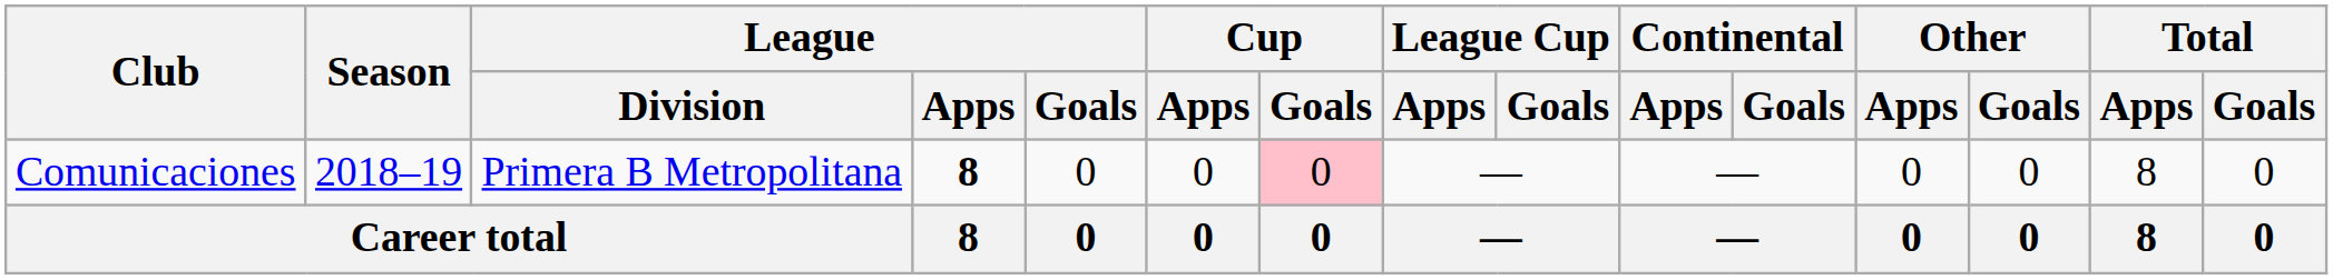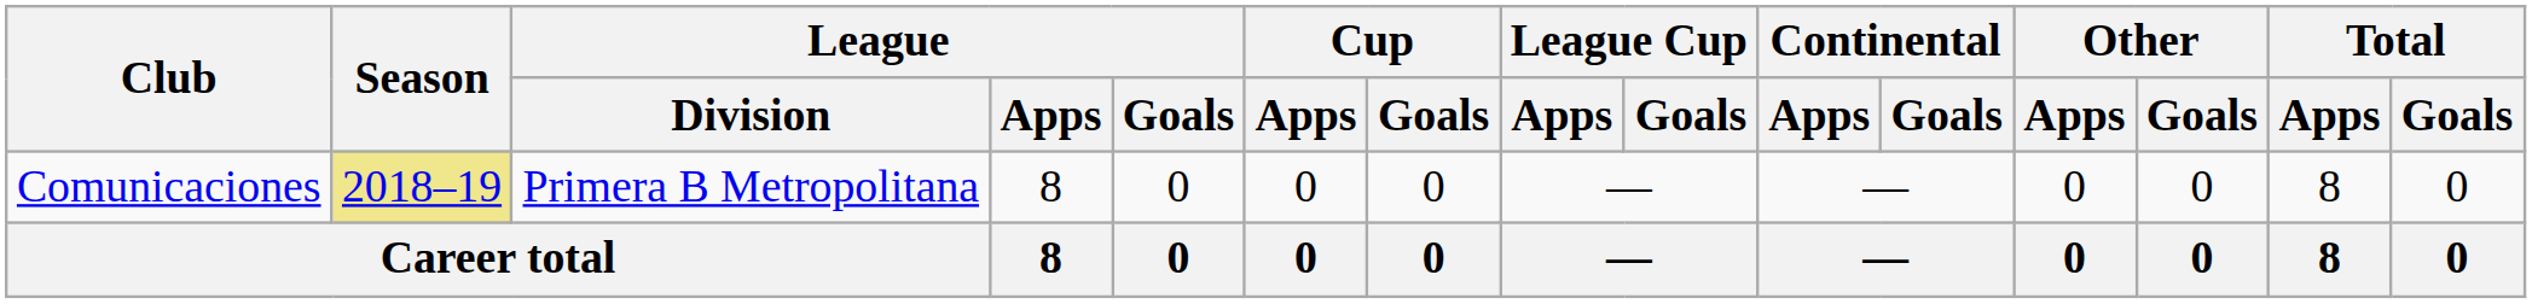Comunicaciones | Season: no background -> khaki background
Comunicaciones | League / Apps: bold -> normal
Comunicaciones | Cup / Goals: pink background -> no background
